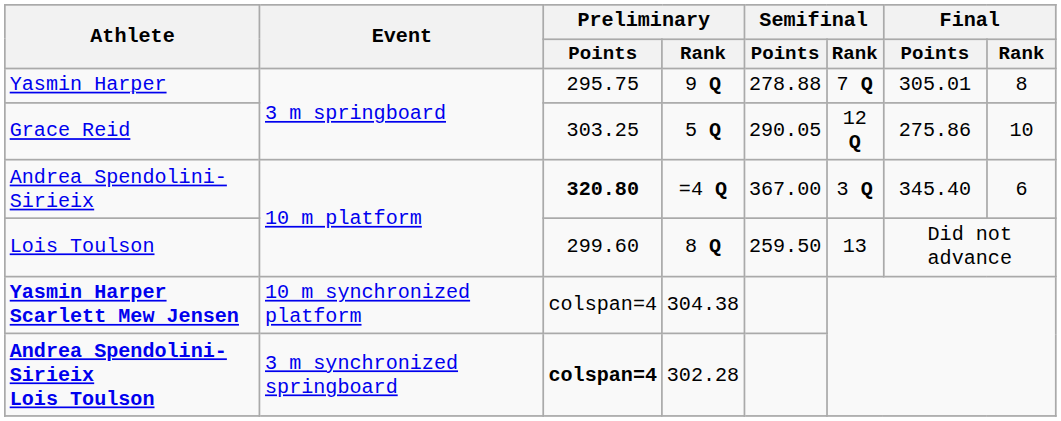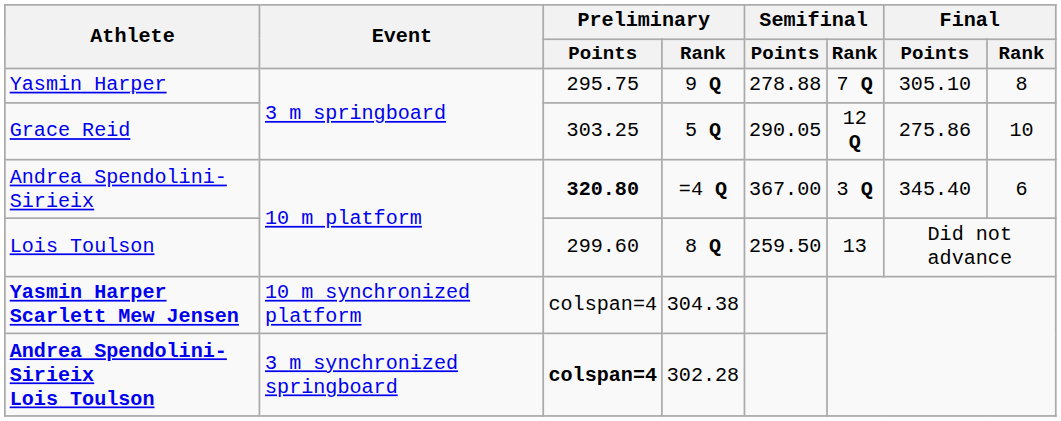Yasmin Harper | Final / Points: 305.01 -> 305.10
